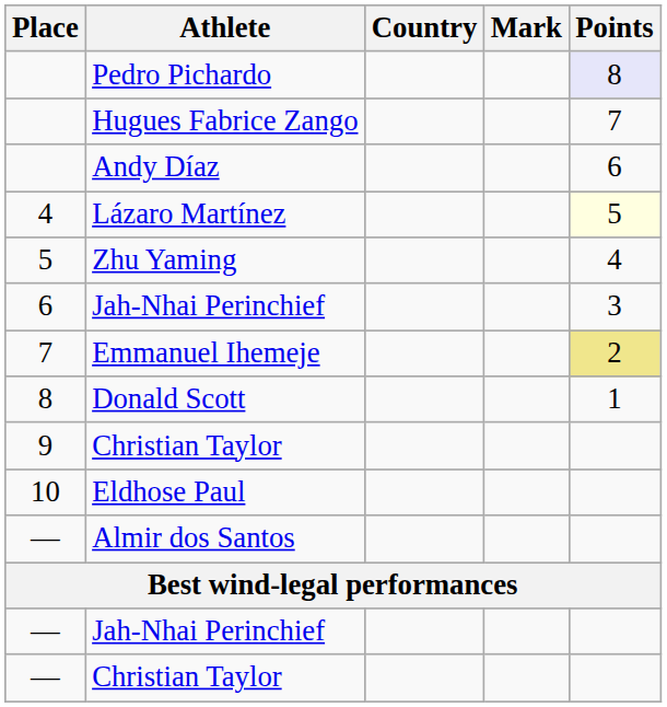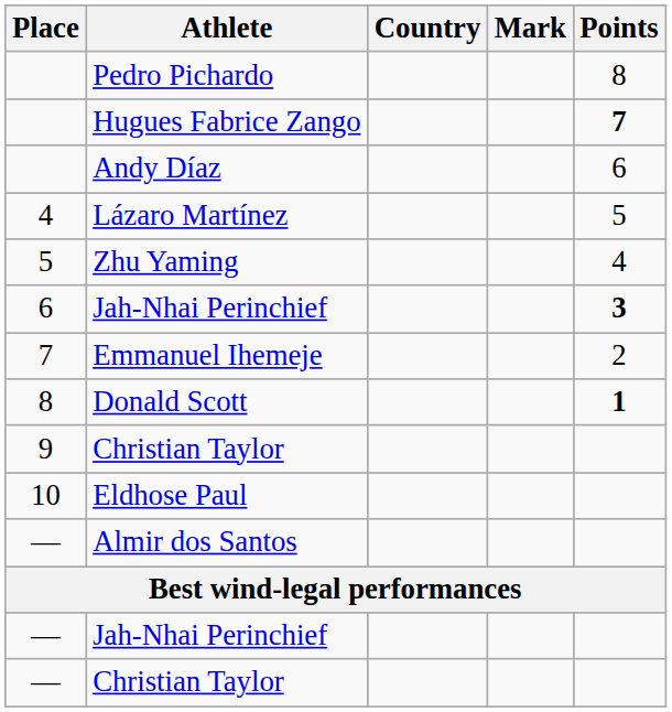Pedro Pichardo | Points: lavender background -> no background
Hugues Fabrice Zango | Points: normal -> bold
Lázaro Martínez | Points: lightyellow background -> no background
6 / Jah-Nhai Perinchief | Points: normal -> bold
Emmanuel Ihemeje | Points: khaki background -> no background
Donald Scott | Points: normal -> bold
